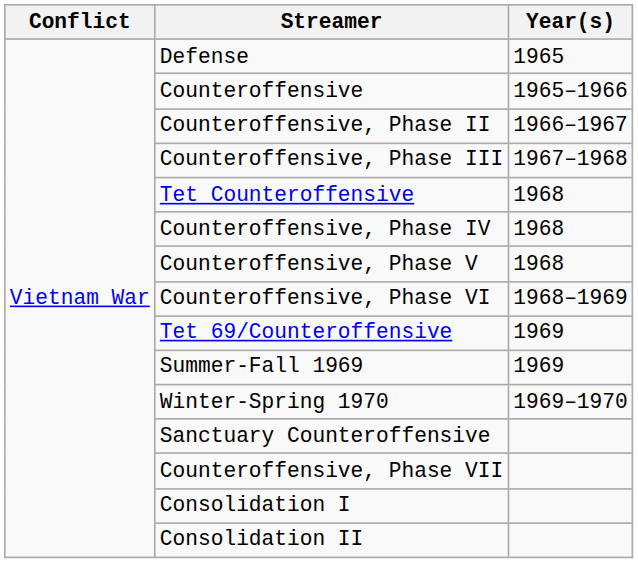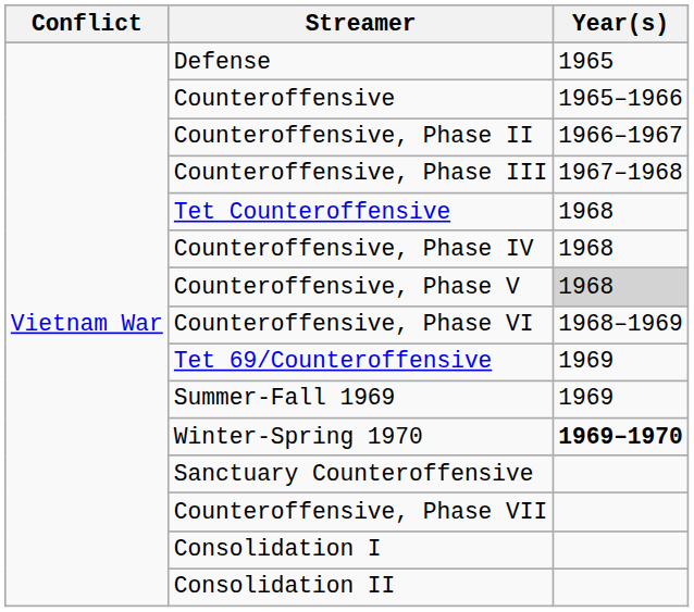Counteroffensive, Phase V | Year(s): no background -> lightgrey background
Winter-Spring 1970 | Year(s): normal -> bold
